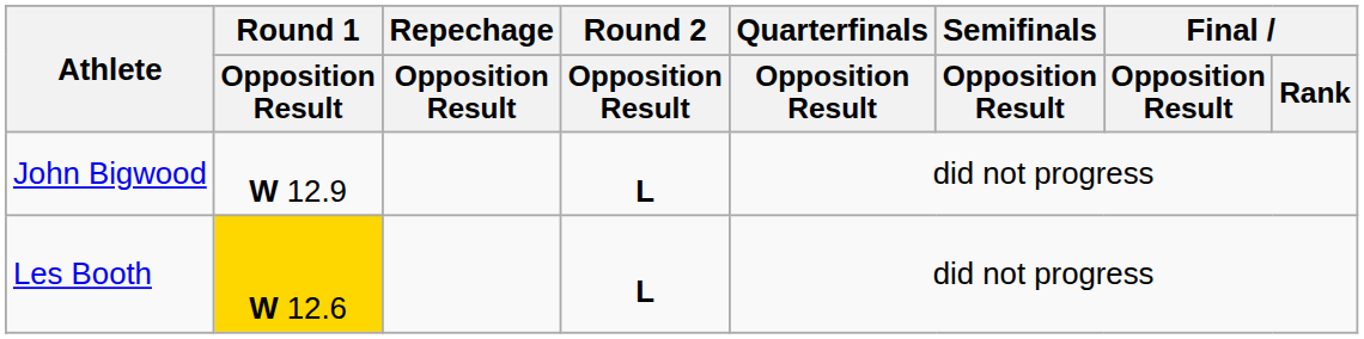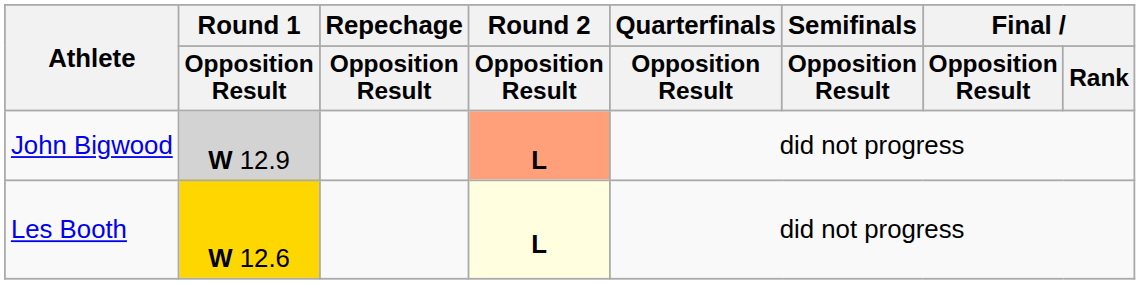John Bigwood | Round 1 / Opposition Result: no background -> lightgrey background
John Bigwood | Round 2 / Opposition Result: no background -> lightsalmon background
Les Booth | Round 2 / Opposition Result: no background -> lightyellow background
